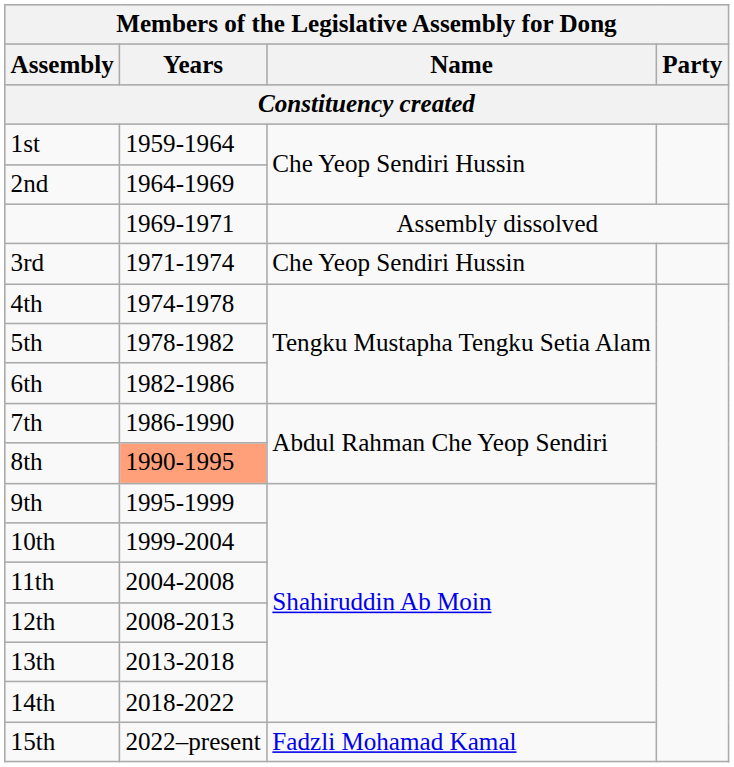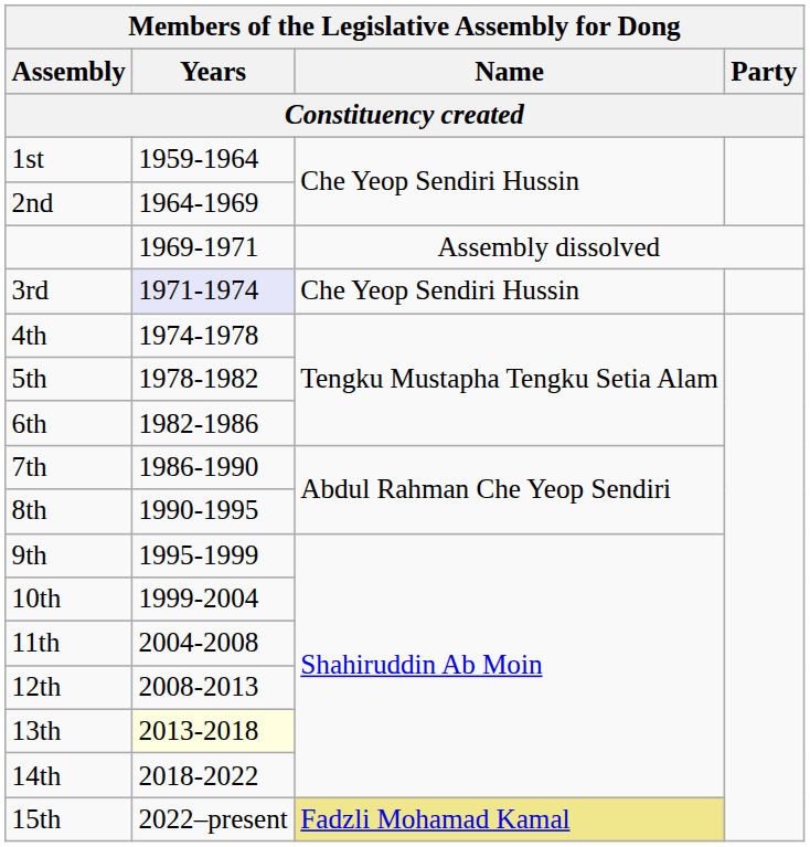3rd | Years: no background -> lavender background
8th | Years: lightsalmon background -> no background
13th | Years: no background -> lightyellow background
15th | Name: no background -> khaki background
